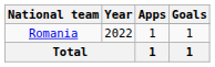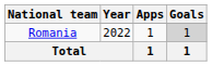2022 | Goals: no background -> lightgrey background
